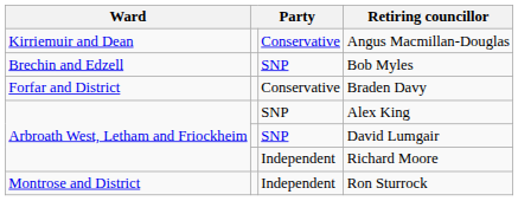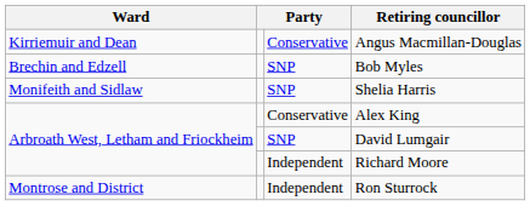- row: Forfar and District | Conservative | Braden Davy
+ row: Monifeith and Sidlaw | SNP | Shelia Harris
Alex King | column 3: SNP -> Conservative
